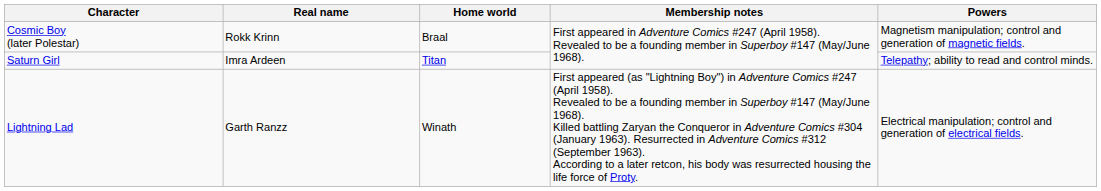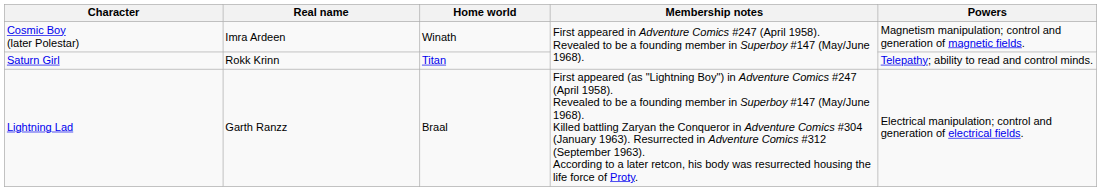Cosmic Boy (later Polestar) | Real name: Rokk Krinn -> Imra Ardeen
Cosmic Boy (later Polestar) | Home world: Braal -> Winath
Saturn Girl | Real name: Imra Ardeen -> Rokk Krinn
Lightning Lad | Home world: Winath -> Braal
